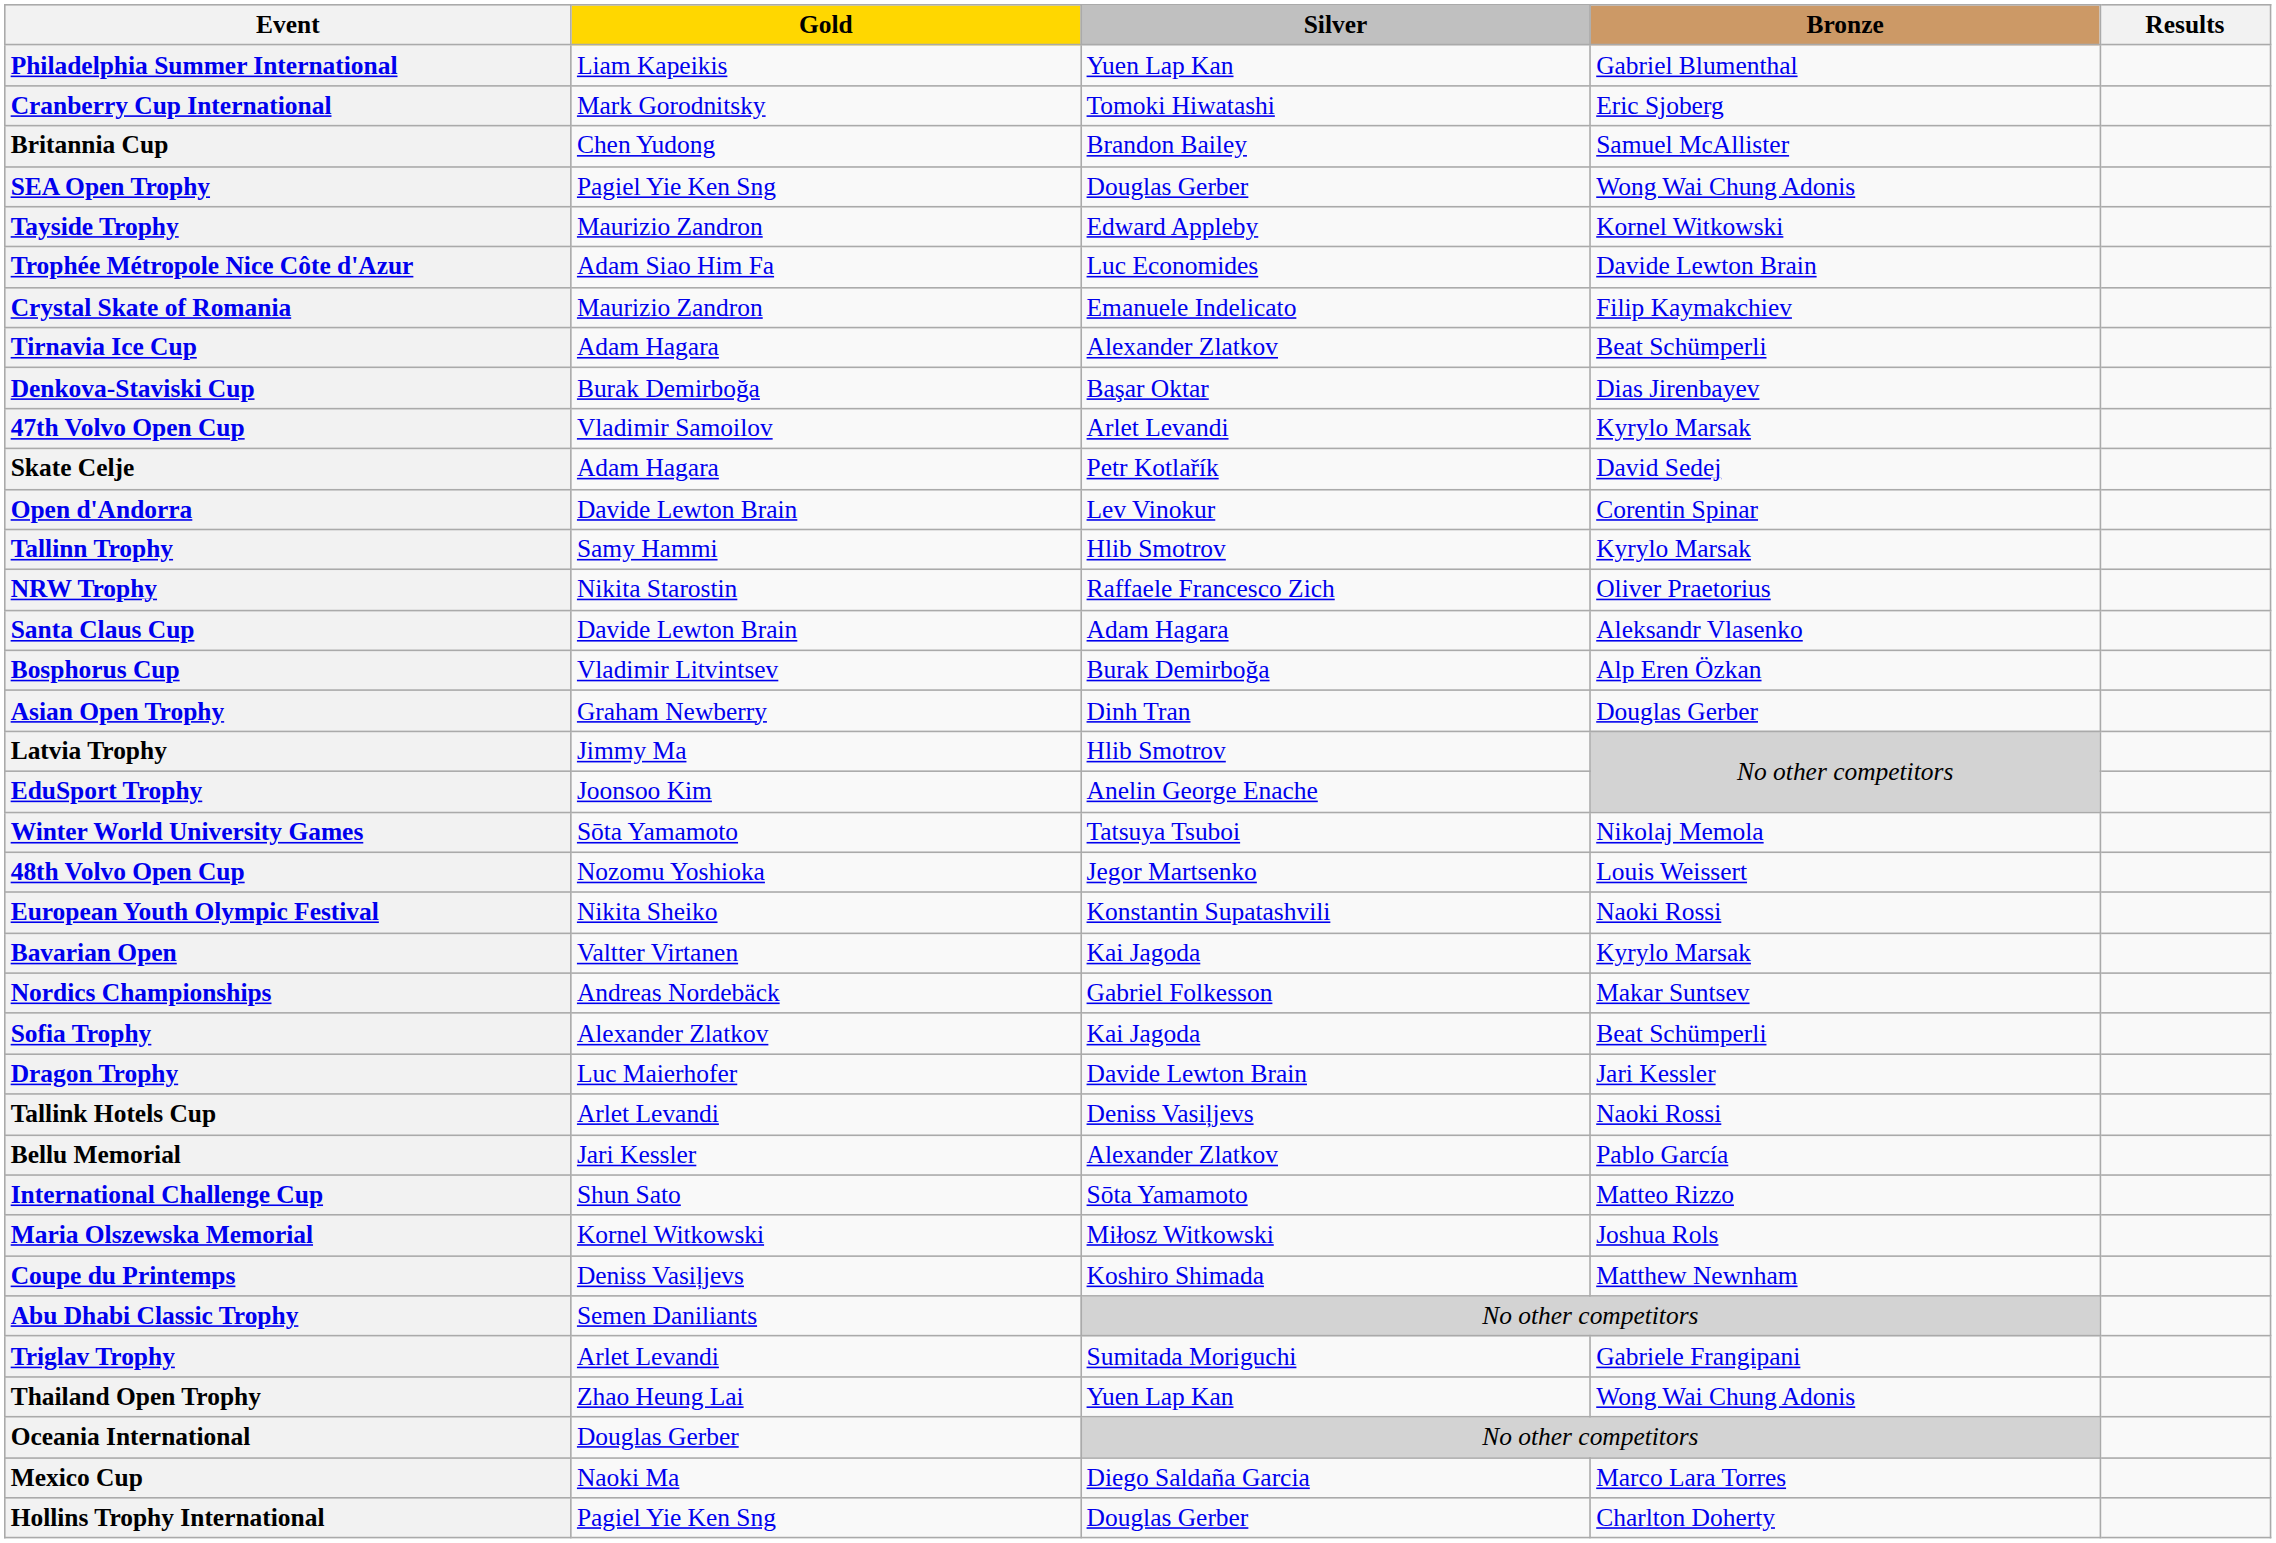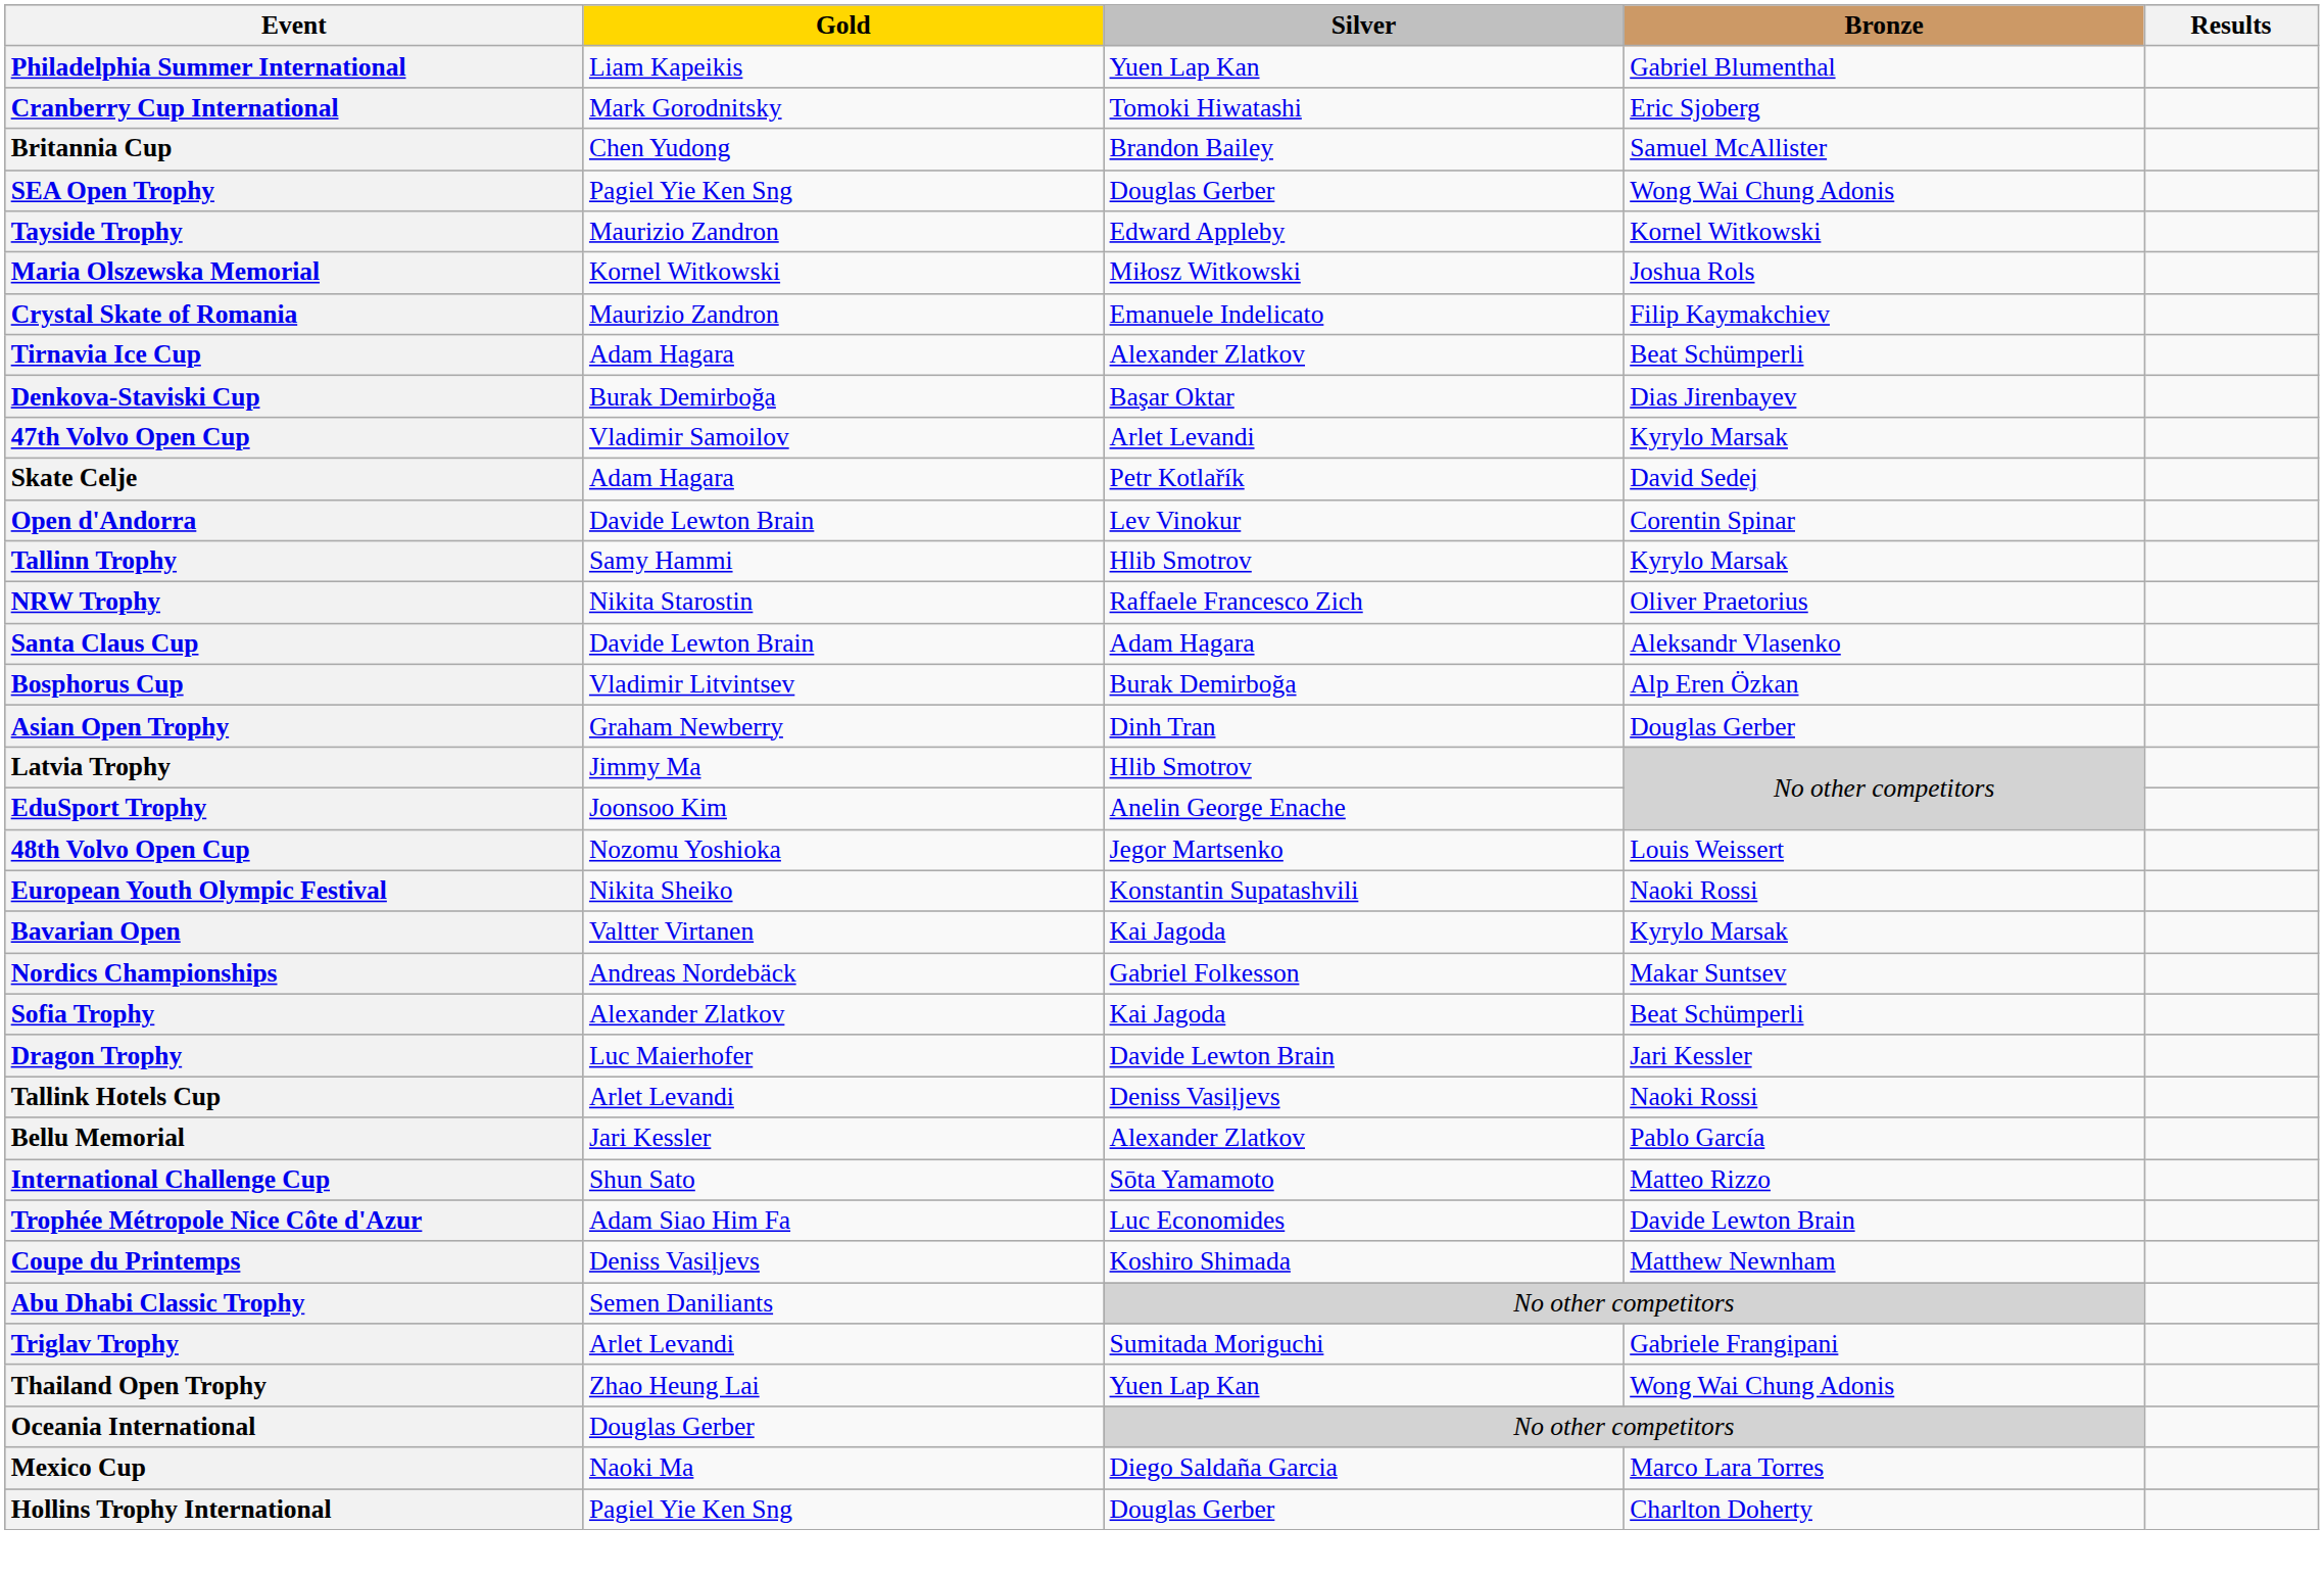rows swapped: Trophée Métropole Nice Côte d'Azur <-> Maria Olszewska Memorial
- row: Winter World University Games | Sōta Yamamoto | Tatsuya Tsuboi | Nikolaj Memola
